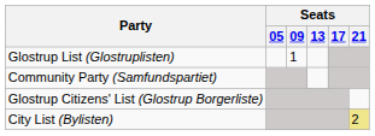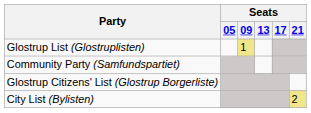Glostrup List (Glostruplisten) | Seats / 09: no background -> khaki background
